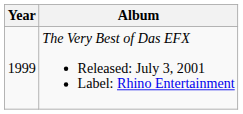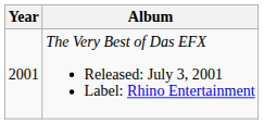row 2 | Year: 1999 -> 2001
